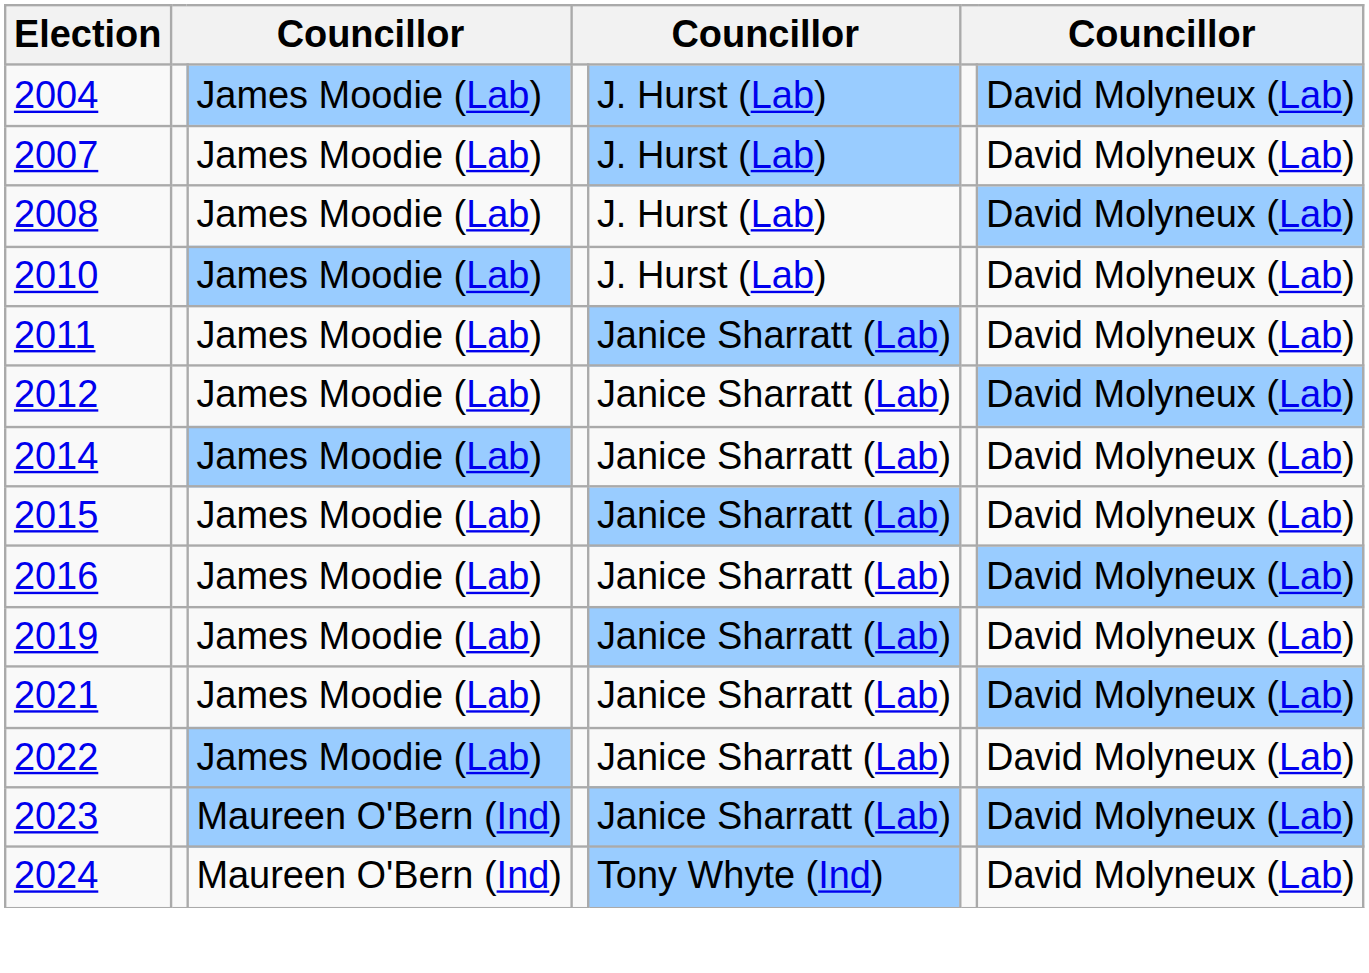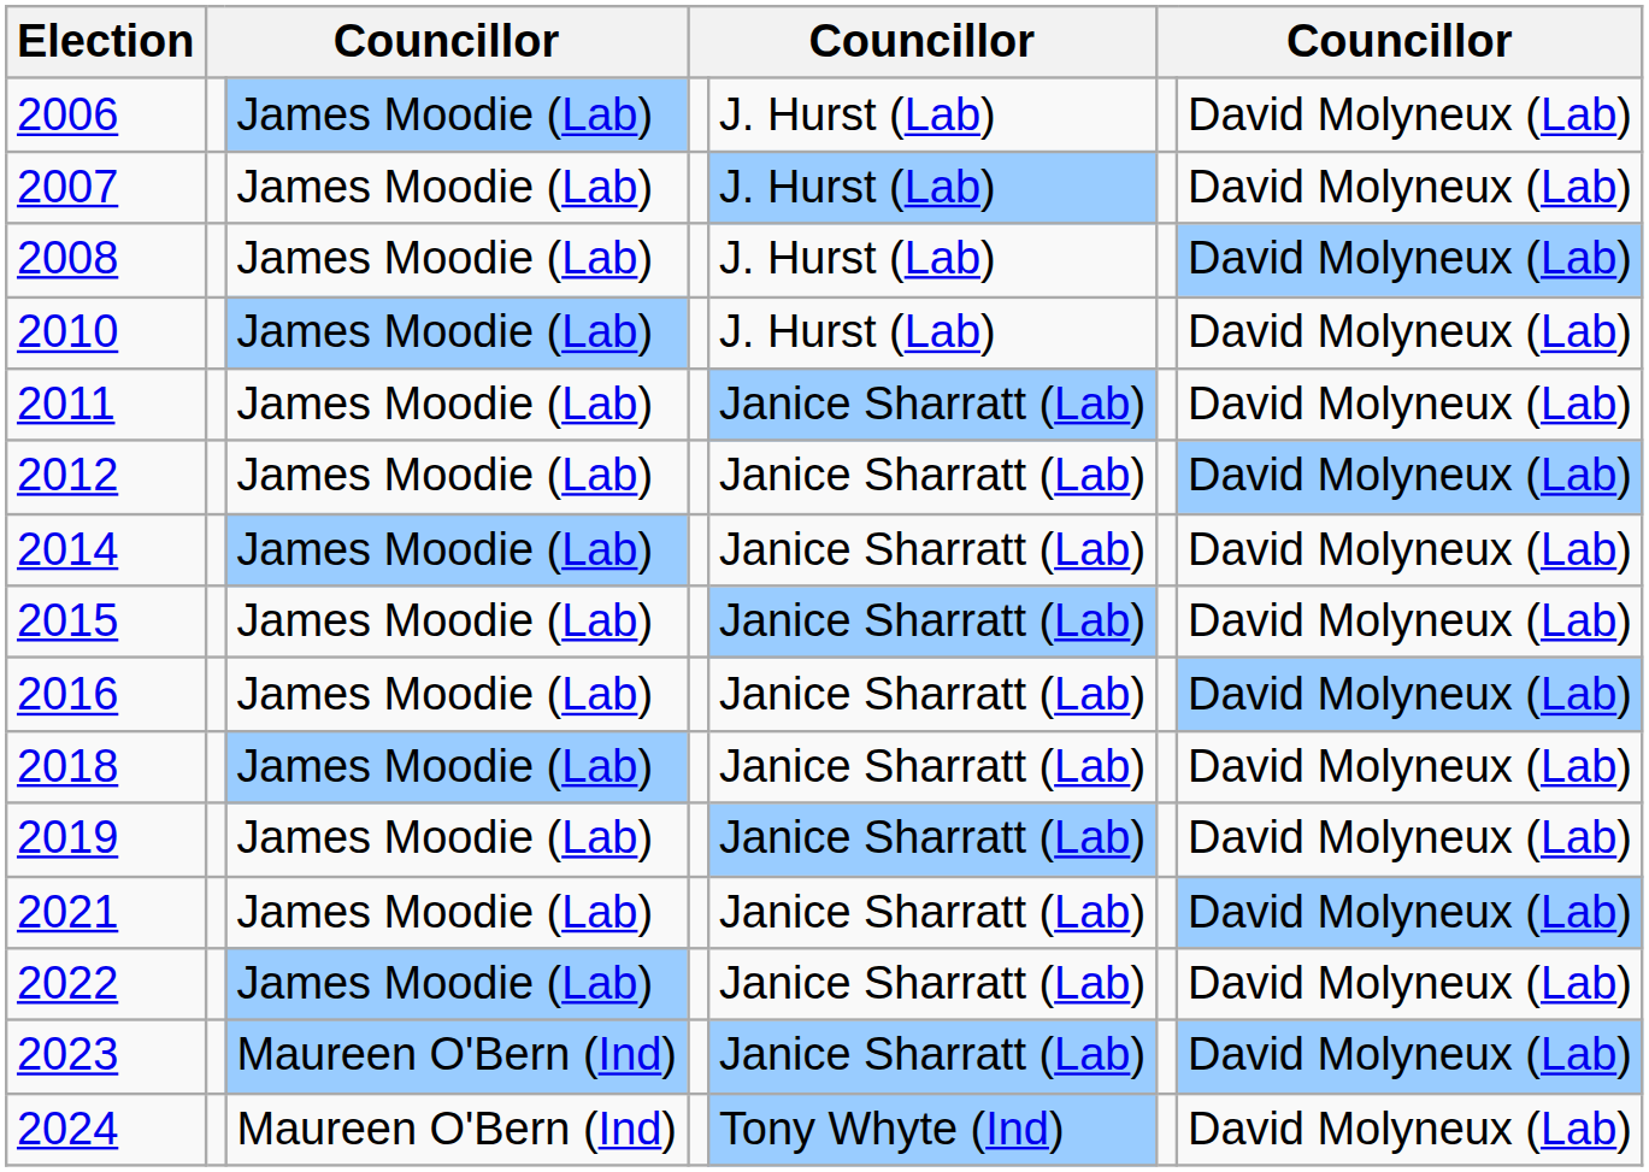- row: 2004 | James Moodie (Lab) | J. Hurst (Lab) | David Molyneux (Lab)
+ row: 2006 | James Moodie (Lab) | J. Hurst (Lab) | David Molyneux (Lab)
+ row: 2018 | James Moodie (Lab) | Janice Sharratt (Lab) | David Molyneux (Lab)
